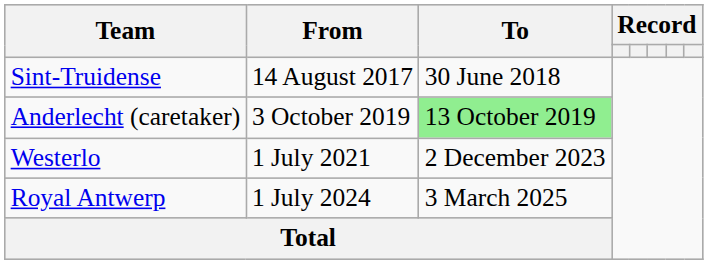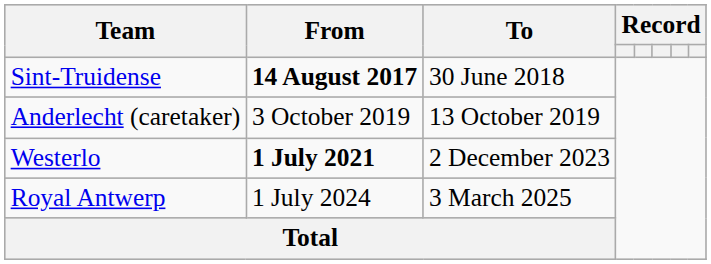Sint-Truidense | From: normal -> bold
Anderlecht (caretaker) | To: lightgreen background -> no background
Westerlo | From: normal -> bold
